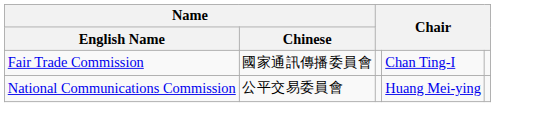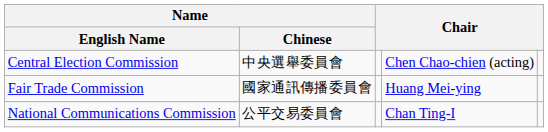+ row: Central Election Commission | 中央選舉委員會 | Chen Chao-chien (acting)
Fair Trade Commission | column 4: Chan Ting-I -> Huang Mei-ying
National Communications Commission | column 4: Huang Mei-ying -> Chan Ting-I
